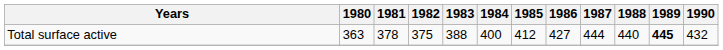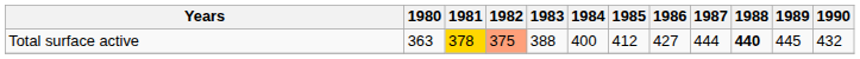row 2 | 1981: no background -> gold background
row 2 | 1982: no background -> lightsalmon background
row 2 | 1988: normal -> bold
row 2 | 1989: bold -> normal
